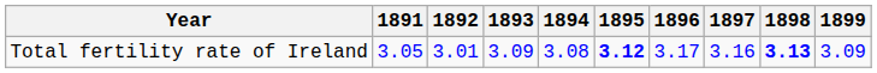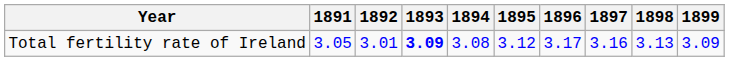row 2 | 1893: normal -> bold
row 2 | 1895: bold -> normal
row 2 | 1898: bold -> normal
